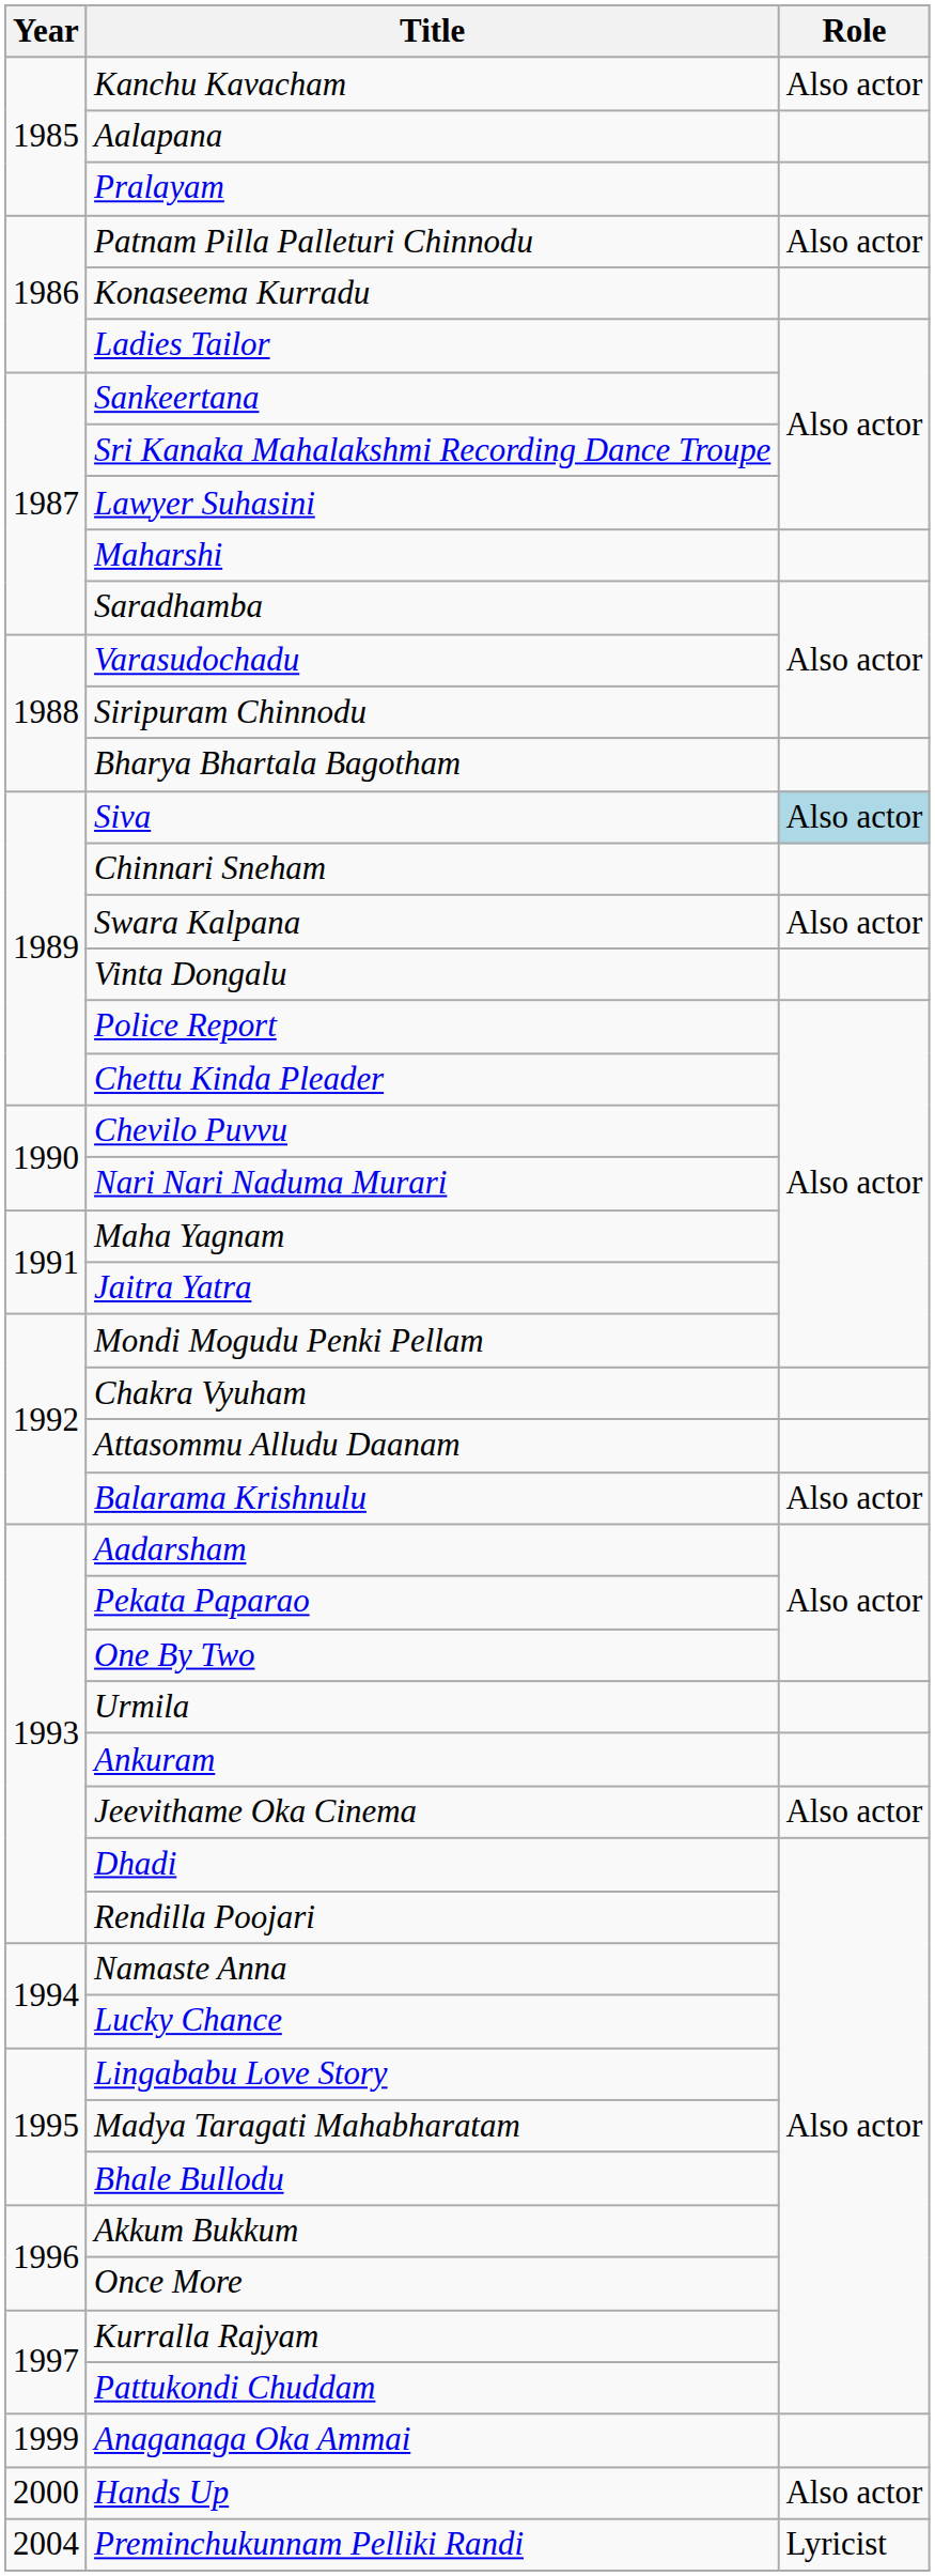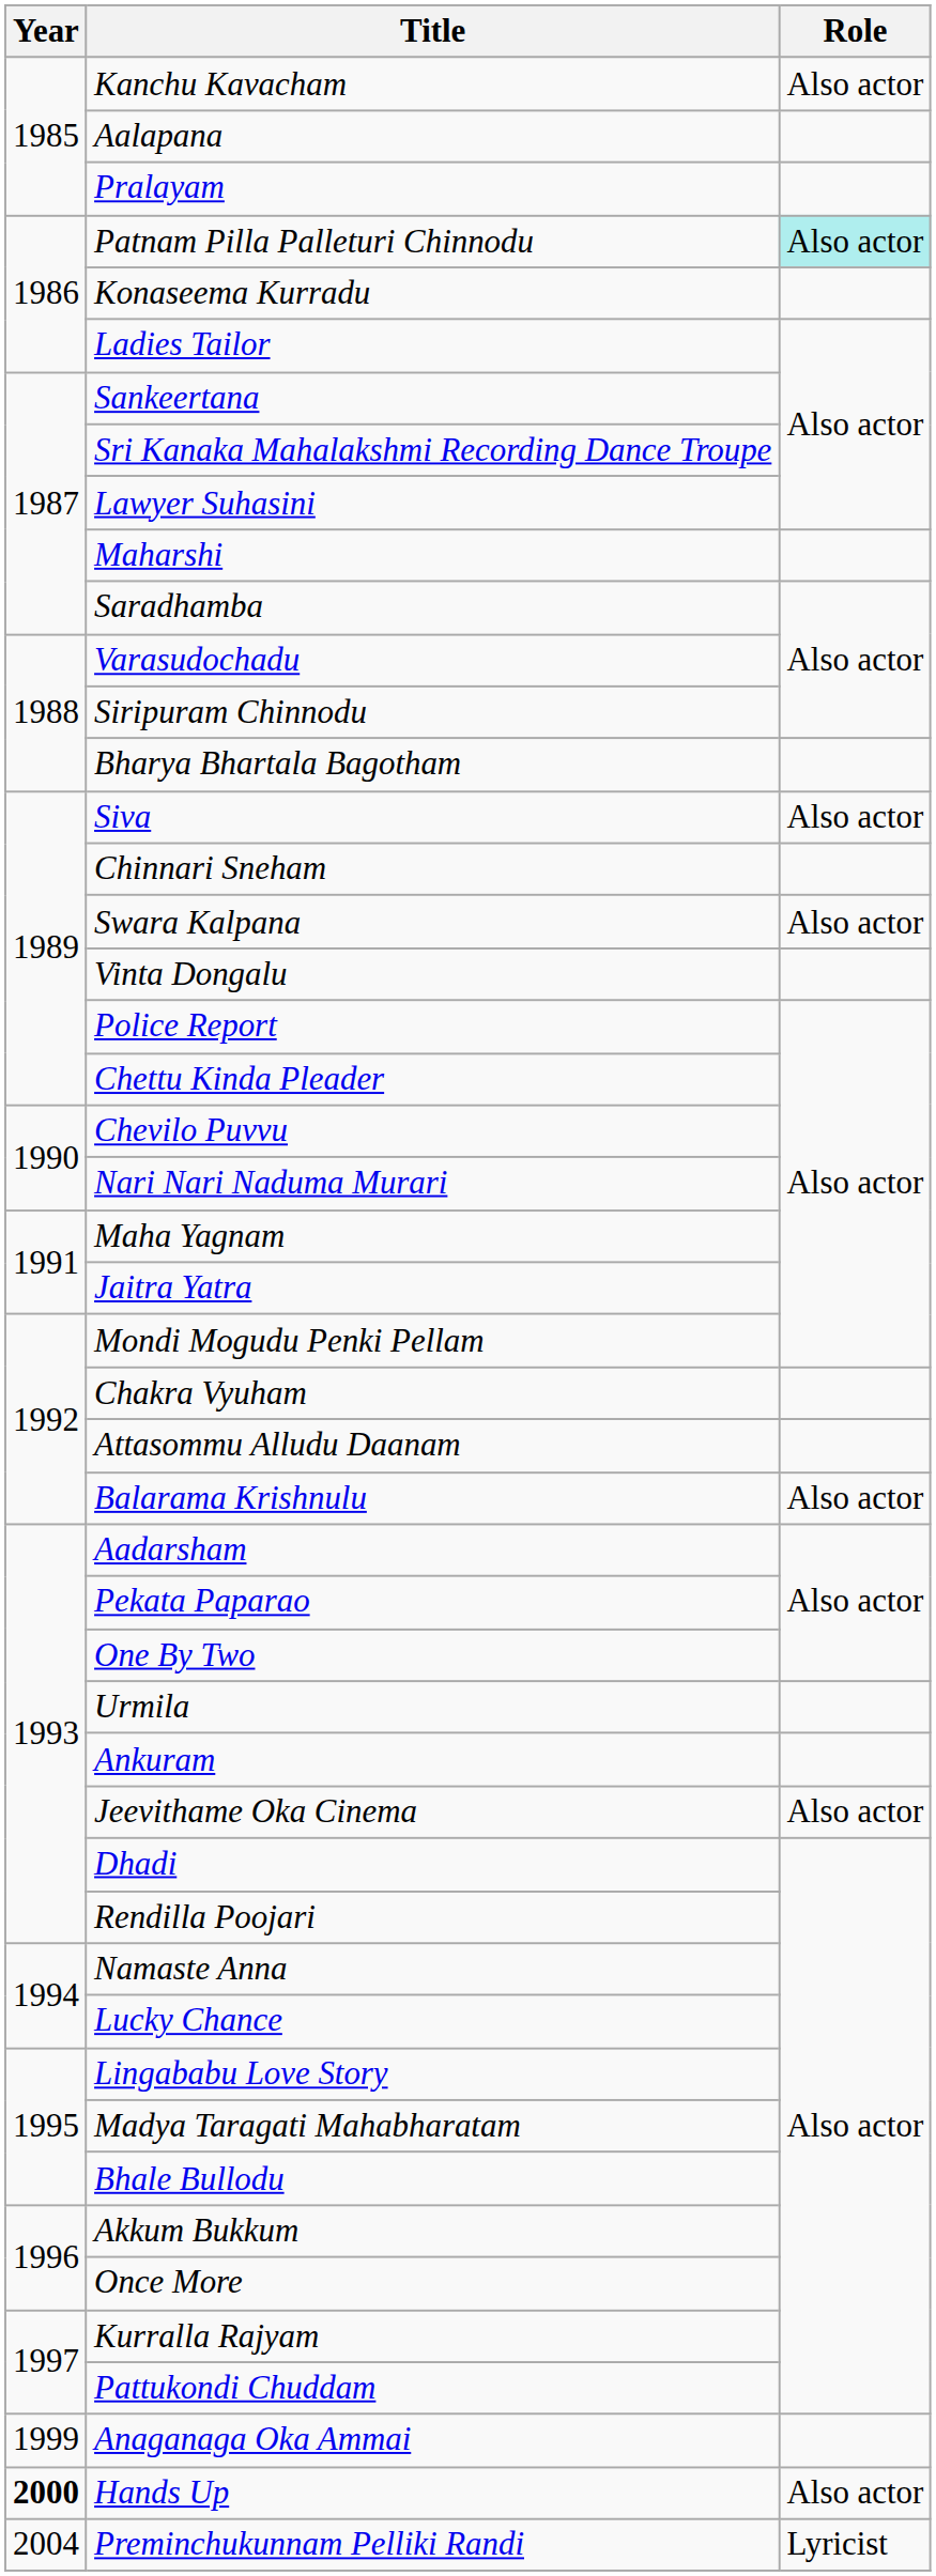Patnam Pilla Palleturi Chinnodu | Role: no background -> paleturquoise background
Siva | Role: lightblue background -> no background
Hands Up | Year: normal -> bold
